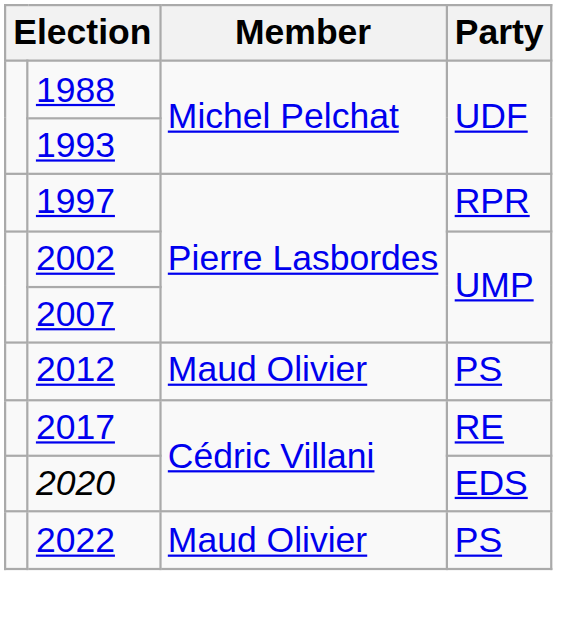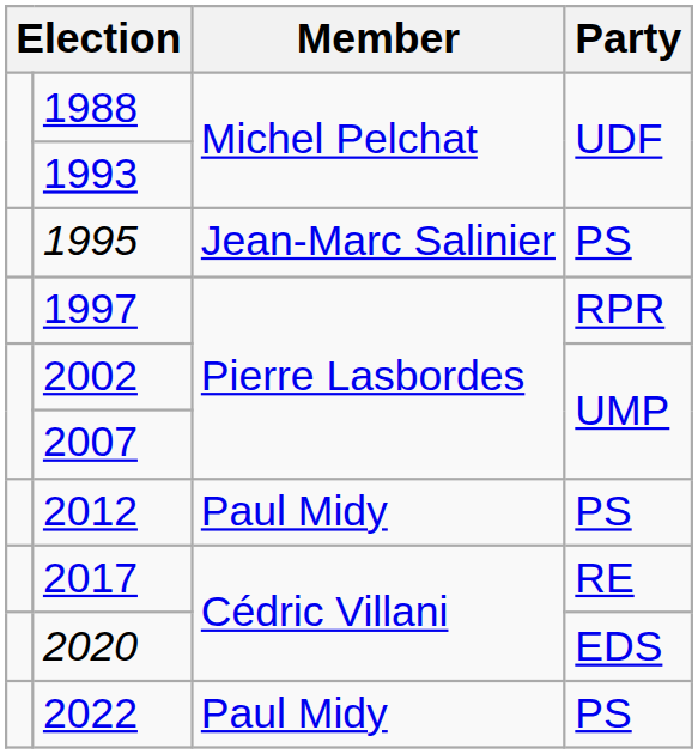+ row: 1995 | Jean-Marc Salinier | PS
2012 | Member: Maud Olivier -> Paul Midy
2022 | Member: Maud Olivier -> Paul Midy
